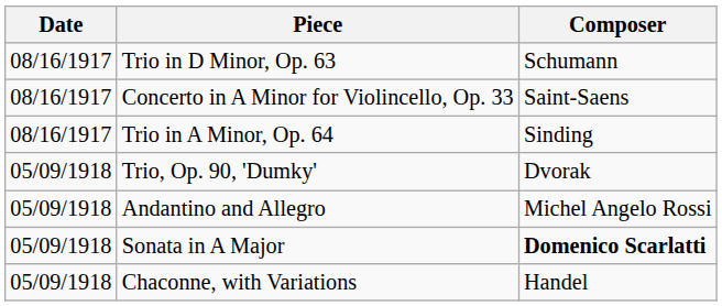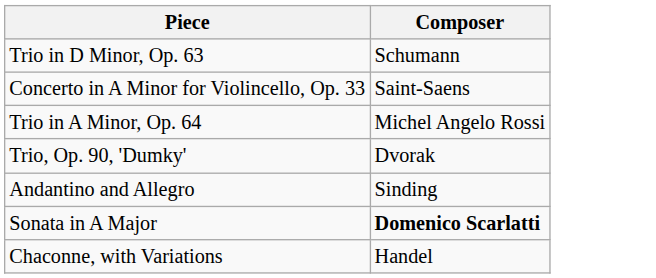- column: Date | 08/16/1917 | 08/16/1917 | 08/16/1917 | 05/09/1918 | 05/09/1918 | 05/09/1918 | 05/09/1918
Trio in A Minor, Op. 64 | Composer: Sinding -> Michel Angelo Rossi
Andantino and Allegro | Composer: Michel Angelo Rossi -> Sinding
